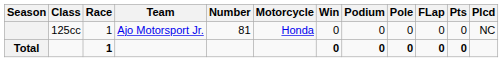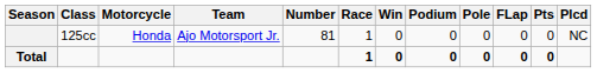columns swapped: Motorcycle <-> Race
